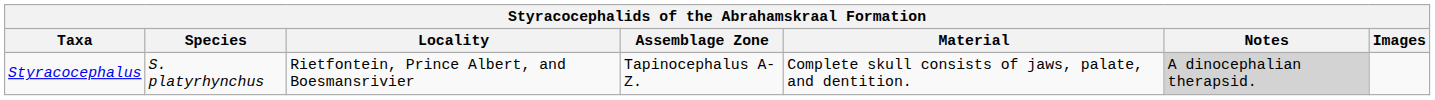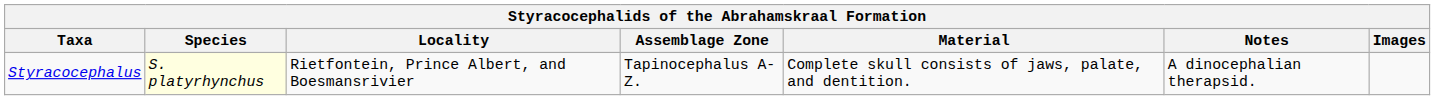Styracocephalus | Species: no background -> lightyellow background
Styracocephalus | Notes: lightgrey background -> no background
